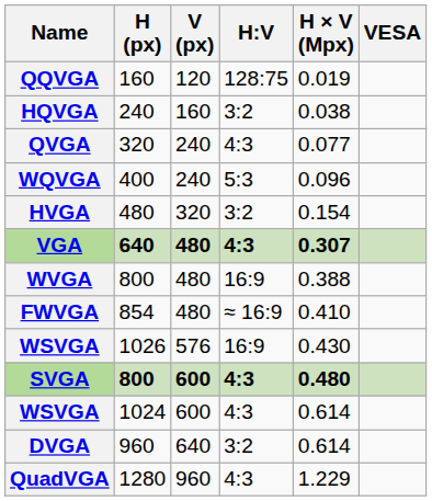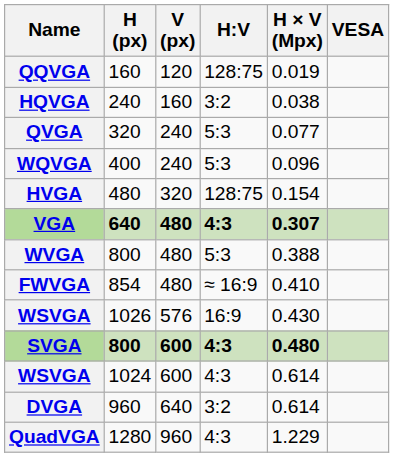QVGA | H:V: 4:3 -> 5:3
HVGA | H:V: 3:2 -> 128:75
WVGA | H:V: 16:9 -> 5:3
